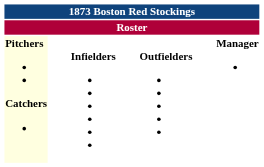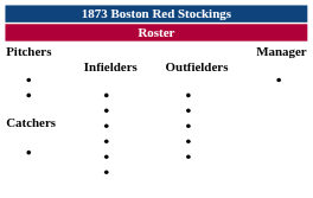Pitchers Catchers | column 1: lightyellow background -> no background
